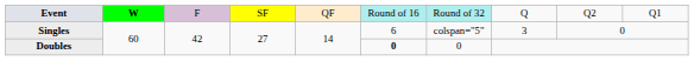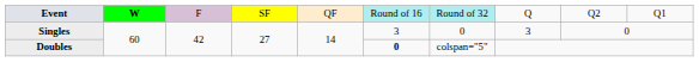Singles | column 6: 6 -> 3
Singles | column 7: colspan="5" -> 0
Doubles | column 7: 0 -> colspan="5"
